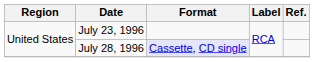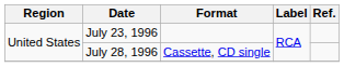July 28, 1996 | Format: lavender background -> no background
